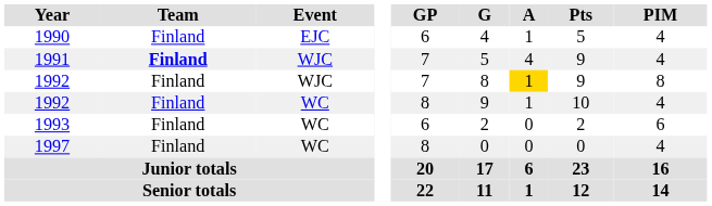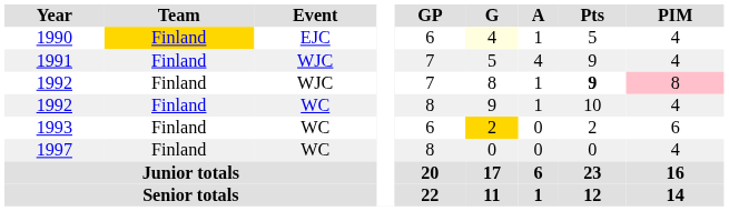1990 | Team: no background -> gold background
1990 | G: no background -> lightyellow background
1991 | Team: bold -> normal
1992 / WJC | A: gold background -> no background
1992 / WJC | Pts: normal -> bold
1992 / WJC | PIM: no background -> pink background
1993 | G: no background -> gold background
